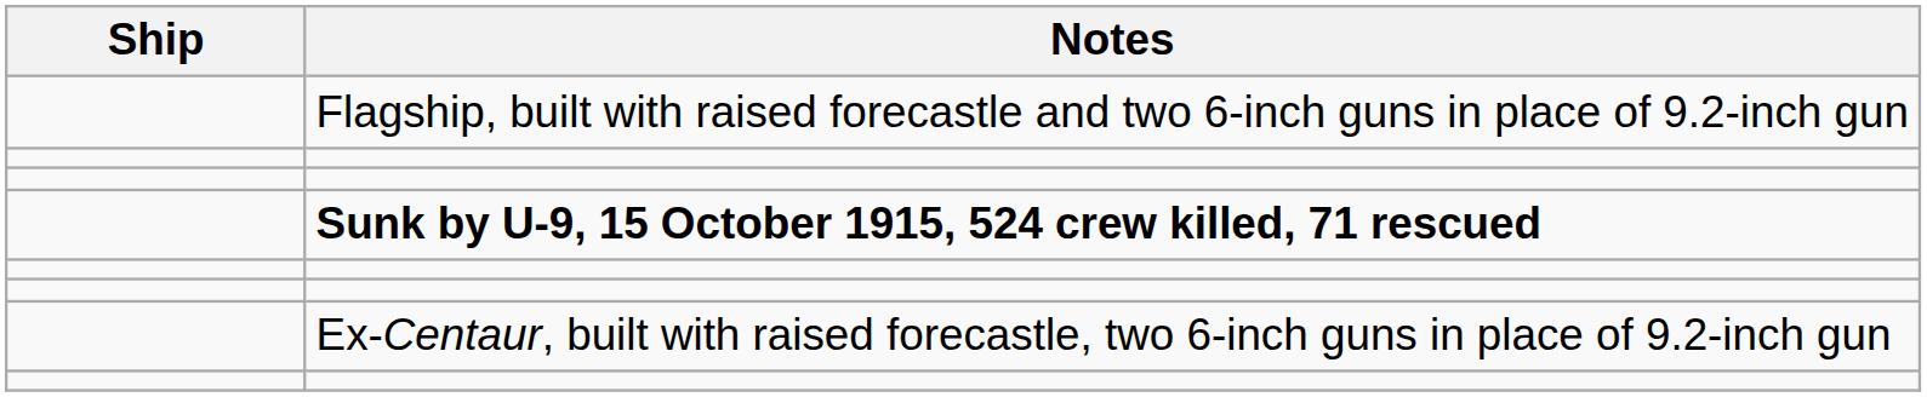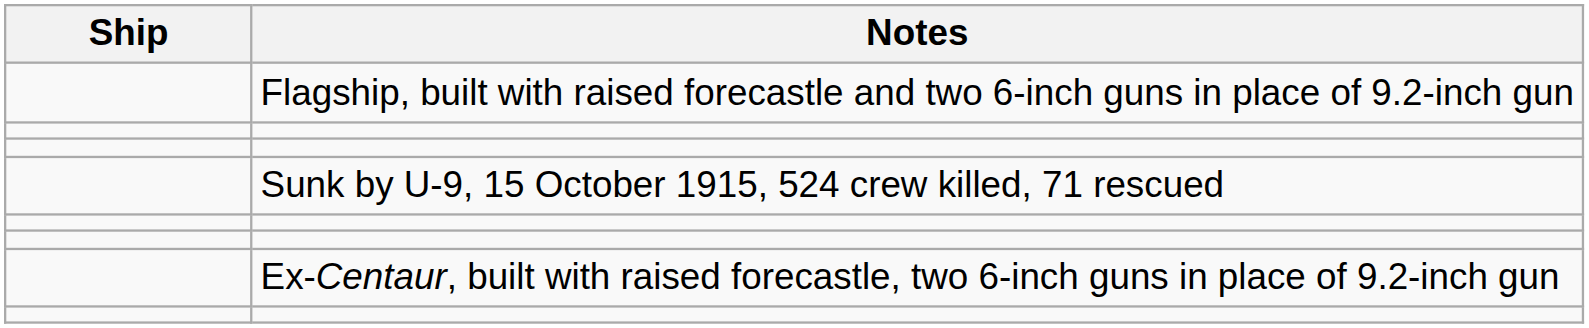row 5 | Notes: bold -> normal
